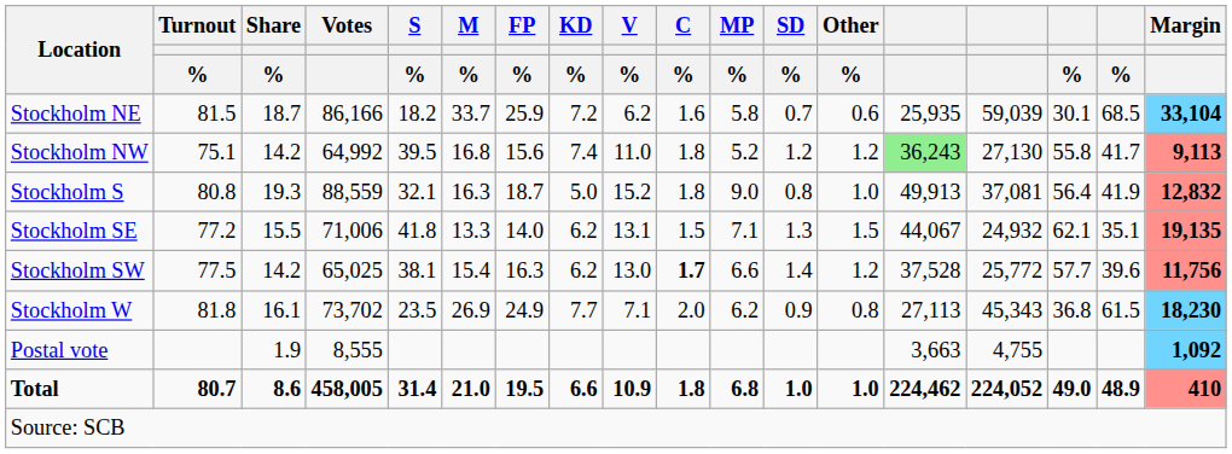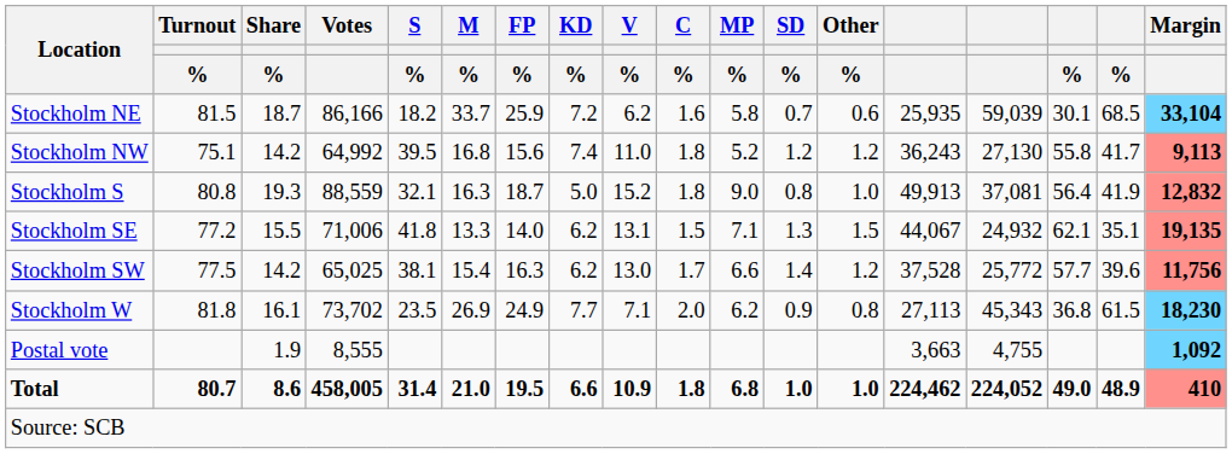Stockholm NW | column 14: lightgreen background -> no background
Stockholm SW | C / %: bold -> normal
